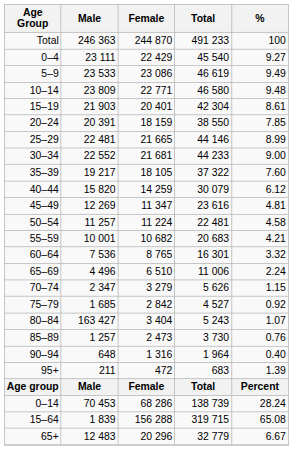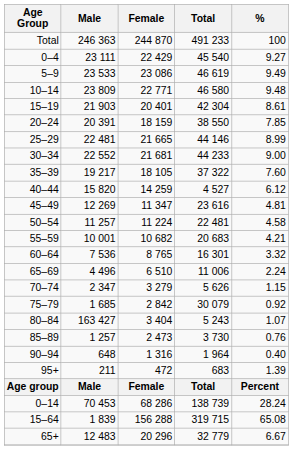40–44 | Total: 30 079 -> 4 527
75–79 | Total: 4 527 -> 30 079
